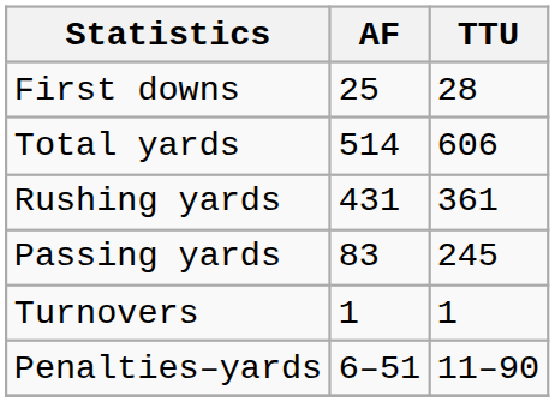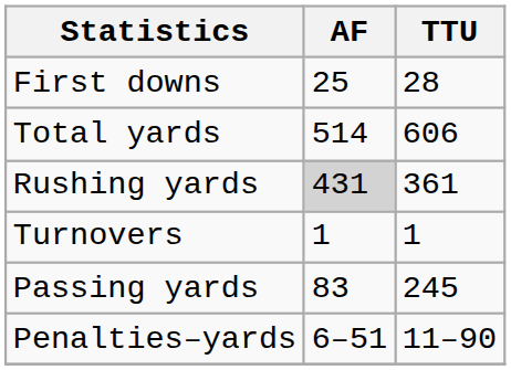Rushing yards | AF: no background -> lightgrey background
rows swapped: Passing yards <-> Turnovers
